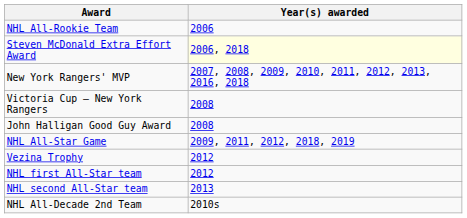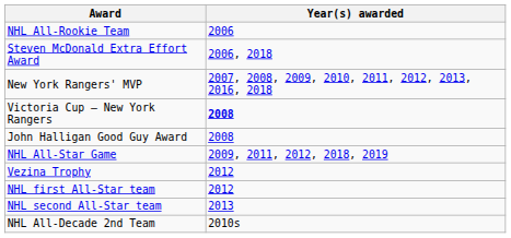Steven McDonald Extra Effort Award | Year(s) awarded: lightyellow background -> no background
Victoria Cup – New York Rangers | Year(s) awarded: normal -> bold
